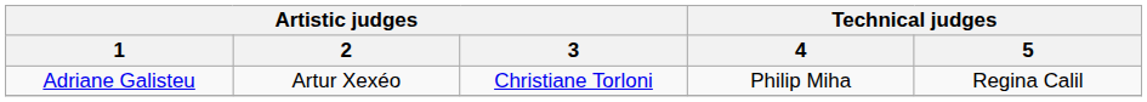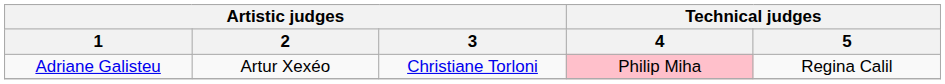Adriane Galisteu | Technical judges / 4: no background -> pink background
